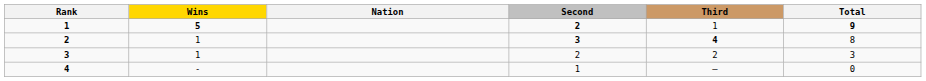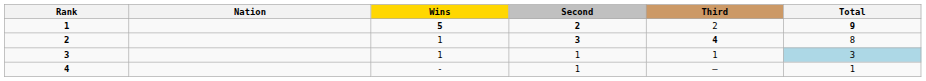columns swapped: Nation <-> Wins
row 2 | Third: 1 -> 2
row 4 | Second: 2 -> 1
row 4 | Third: 2 -> 1
row 4 | Total: no background -> lightblue background
row 5 | Total: 0 -> 1
